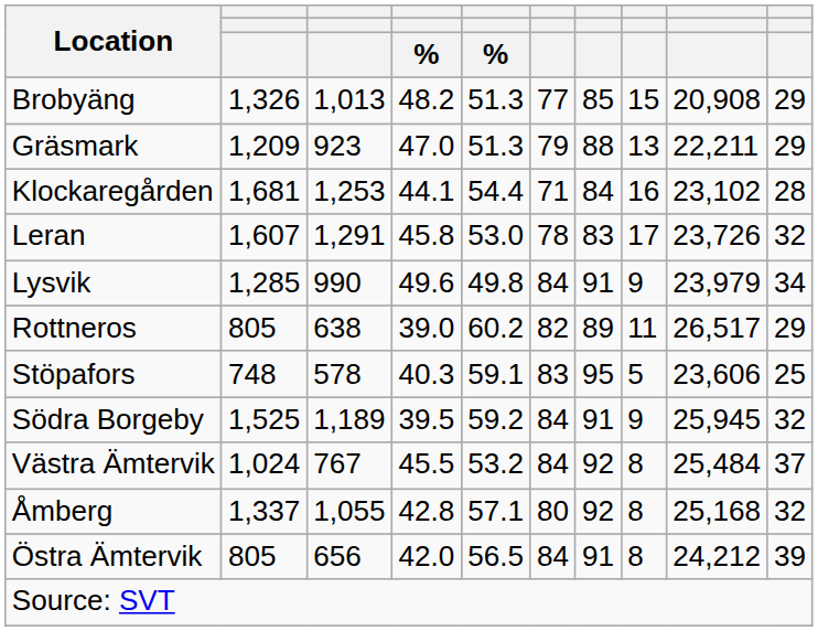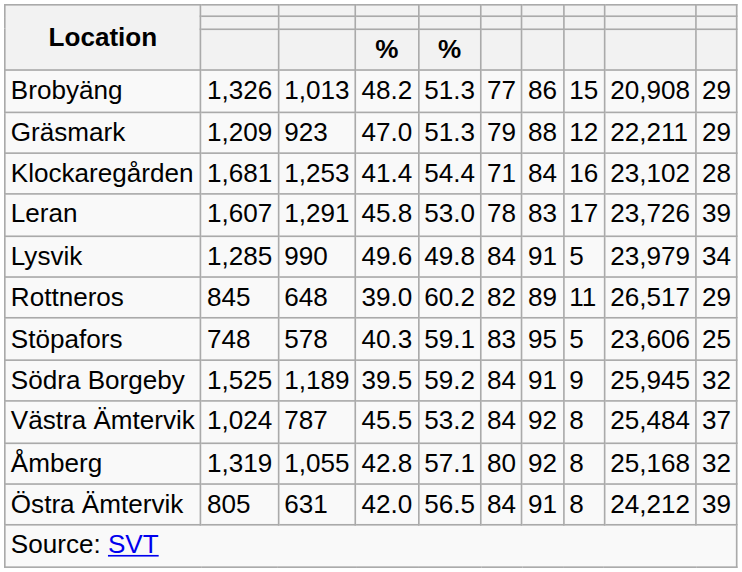Brobyäng | column 7: 85 -> 86
Gräsmark | column 8: 13 -> 12
Klockaregården | column 4: 44.1 -> 41.4
Leran | column 10: 32 -> 39
Lysvik | column 8: 9 -> 5
Rottneros | column 2: 805 -> 845
Rottneros | column 3: 638 -> 648
Västra Ämtervik | column 3: 767 -> 787
Åmberg | column 2: 1,337 -> 1,319
Östra Ämtervik | column 3: 656 -> 631
